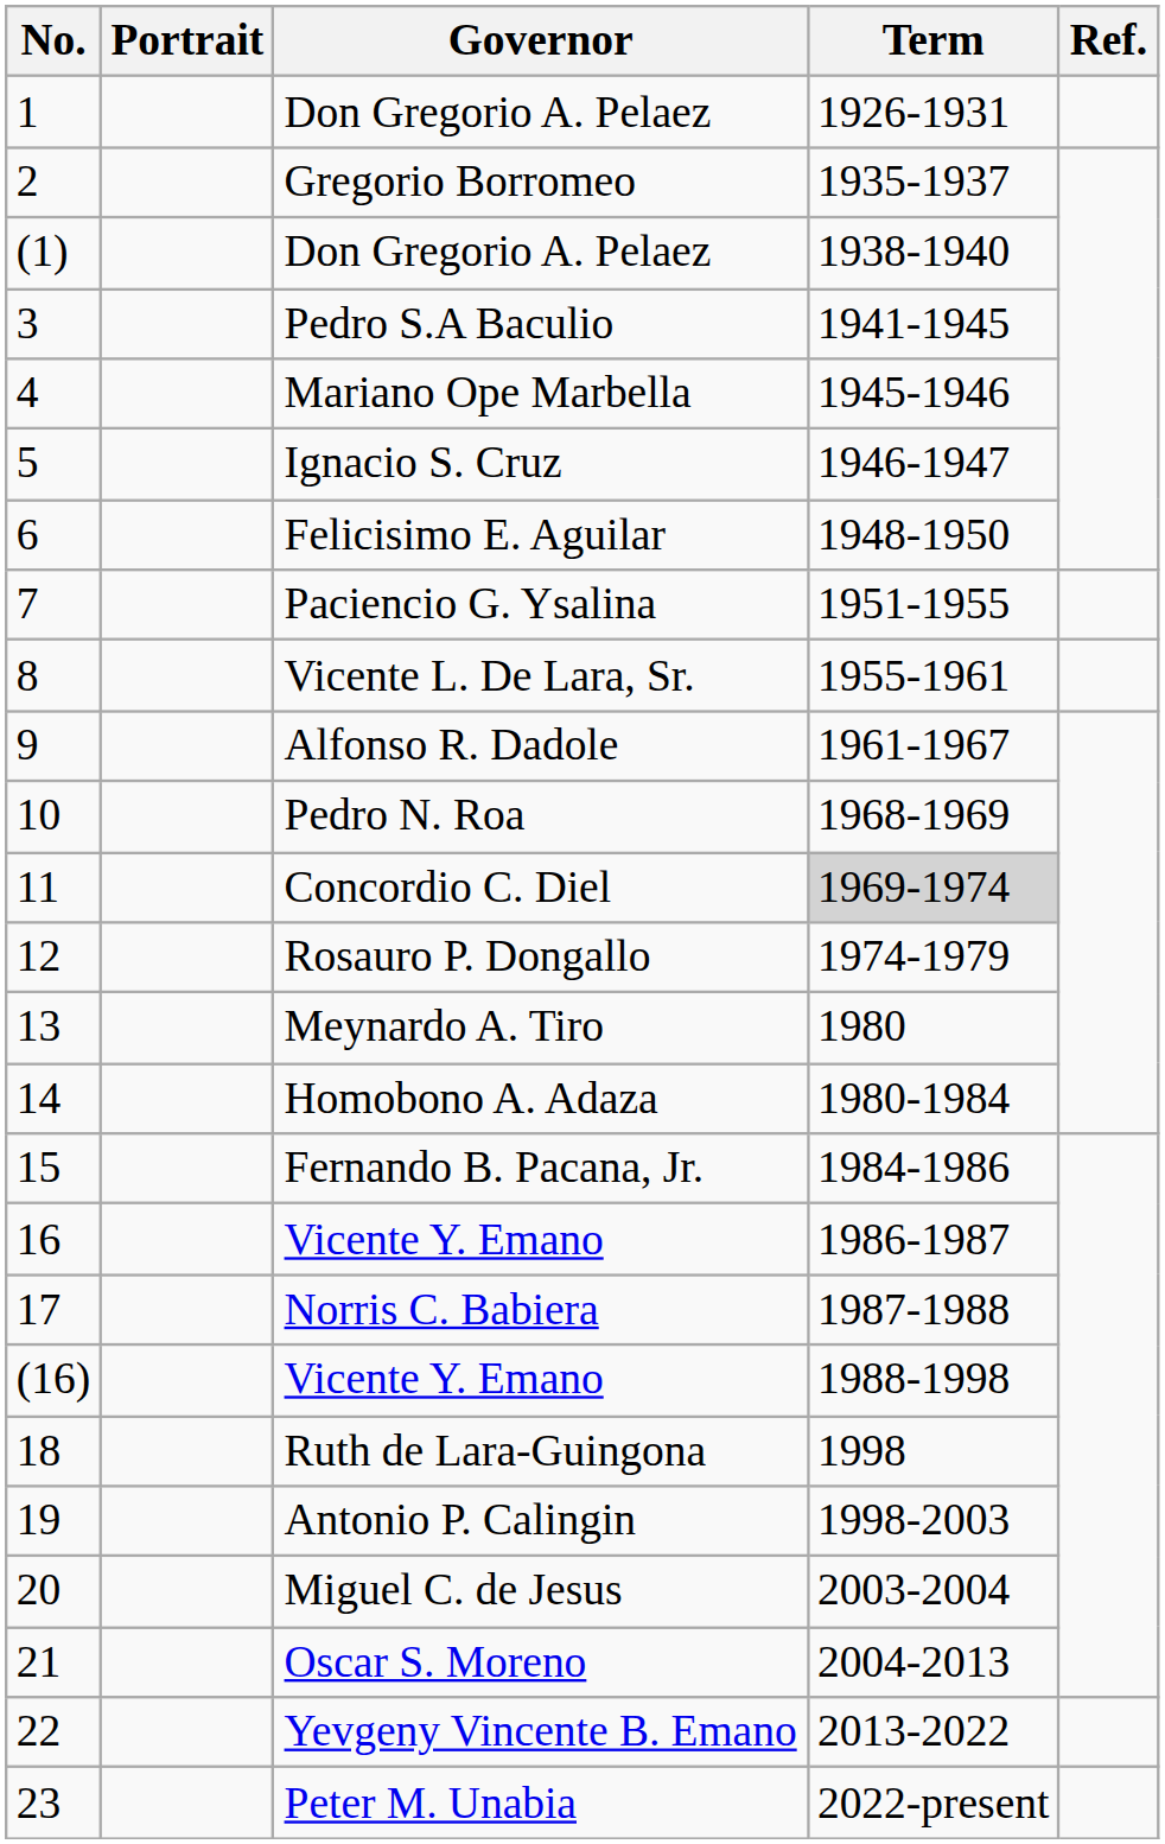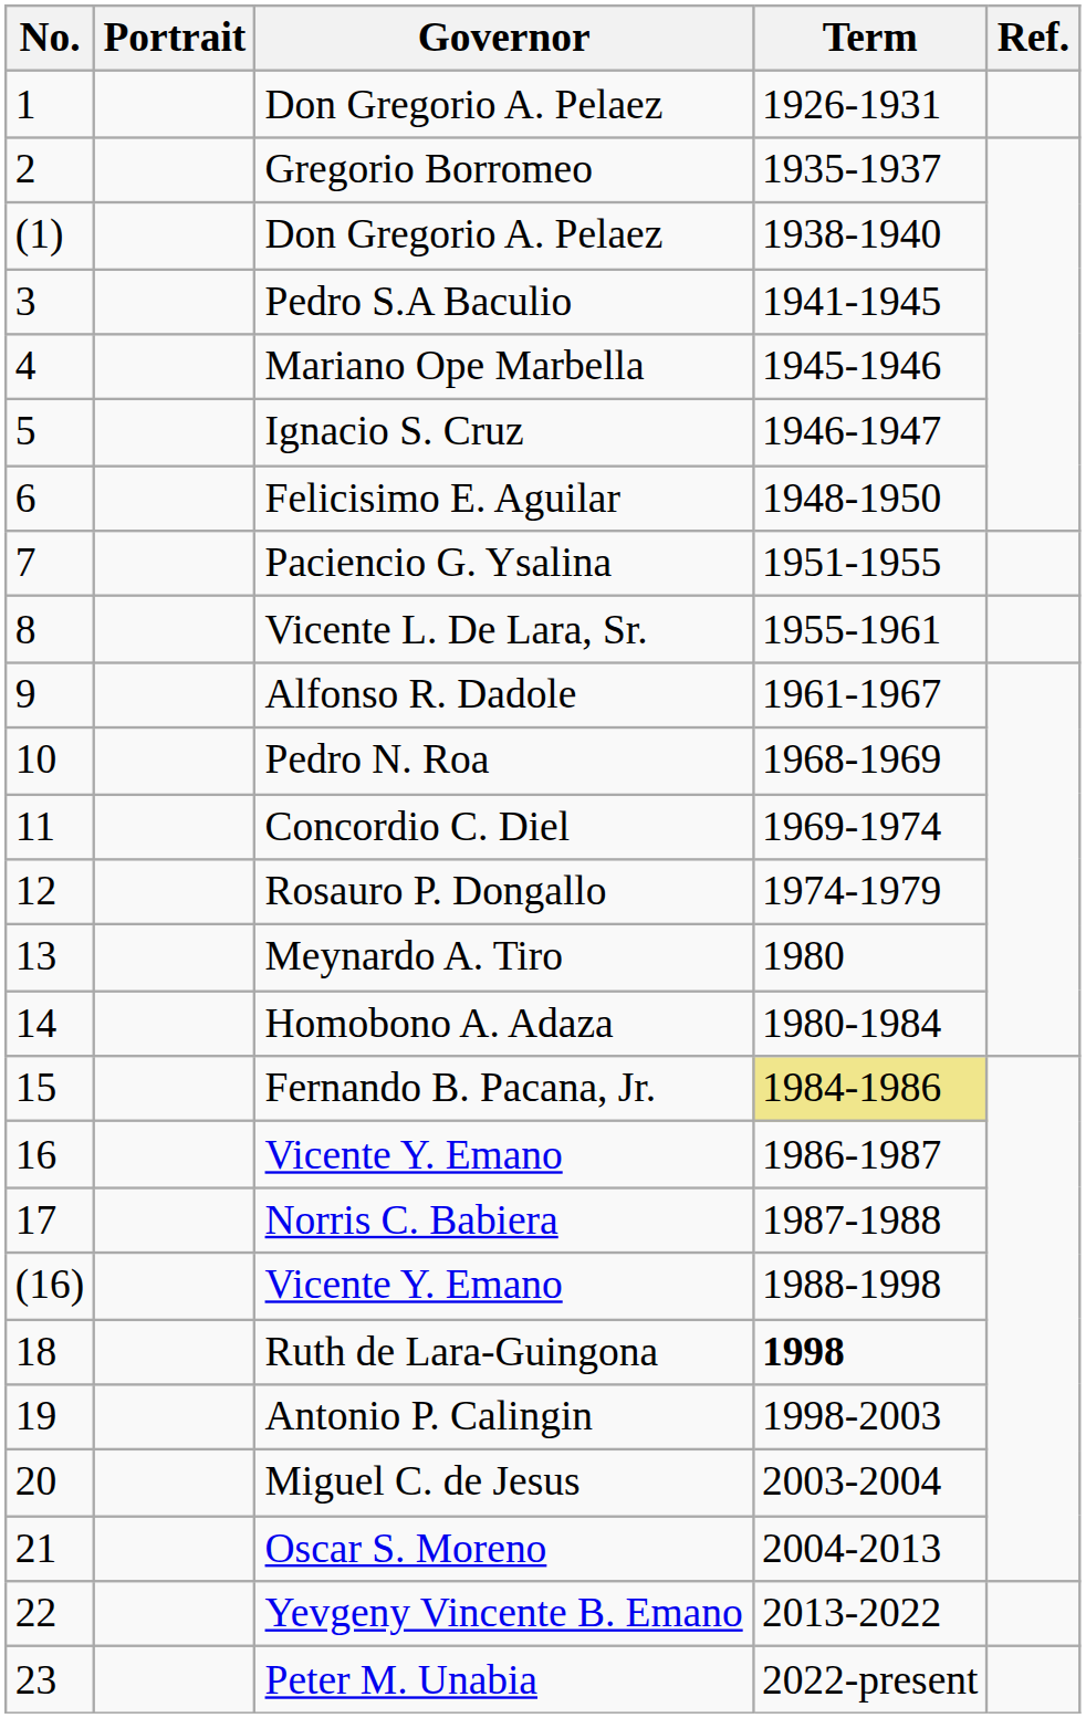Concordio C. Diel | Term: lightgrey background -> no background
Fernando B. Pacana, Jr. | Term: no background -> khaki background
Ruth de Lara-Guingona | Term: normal -> bold
